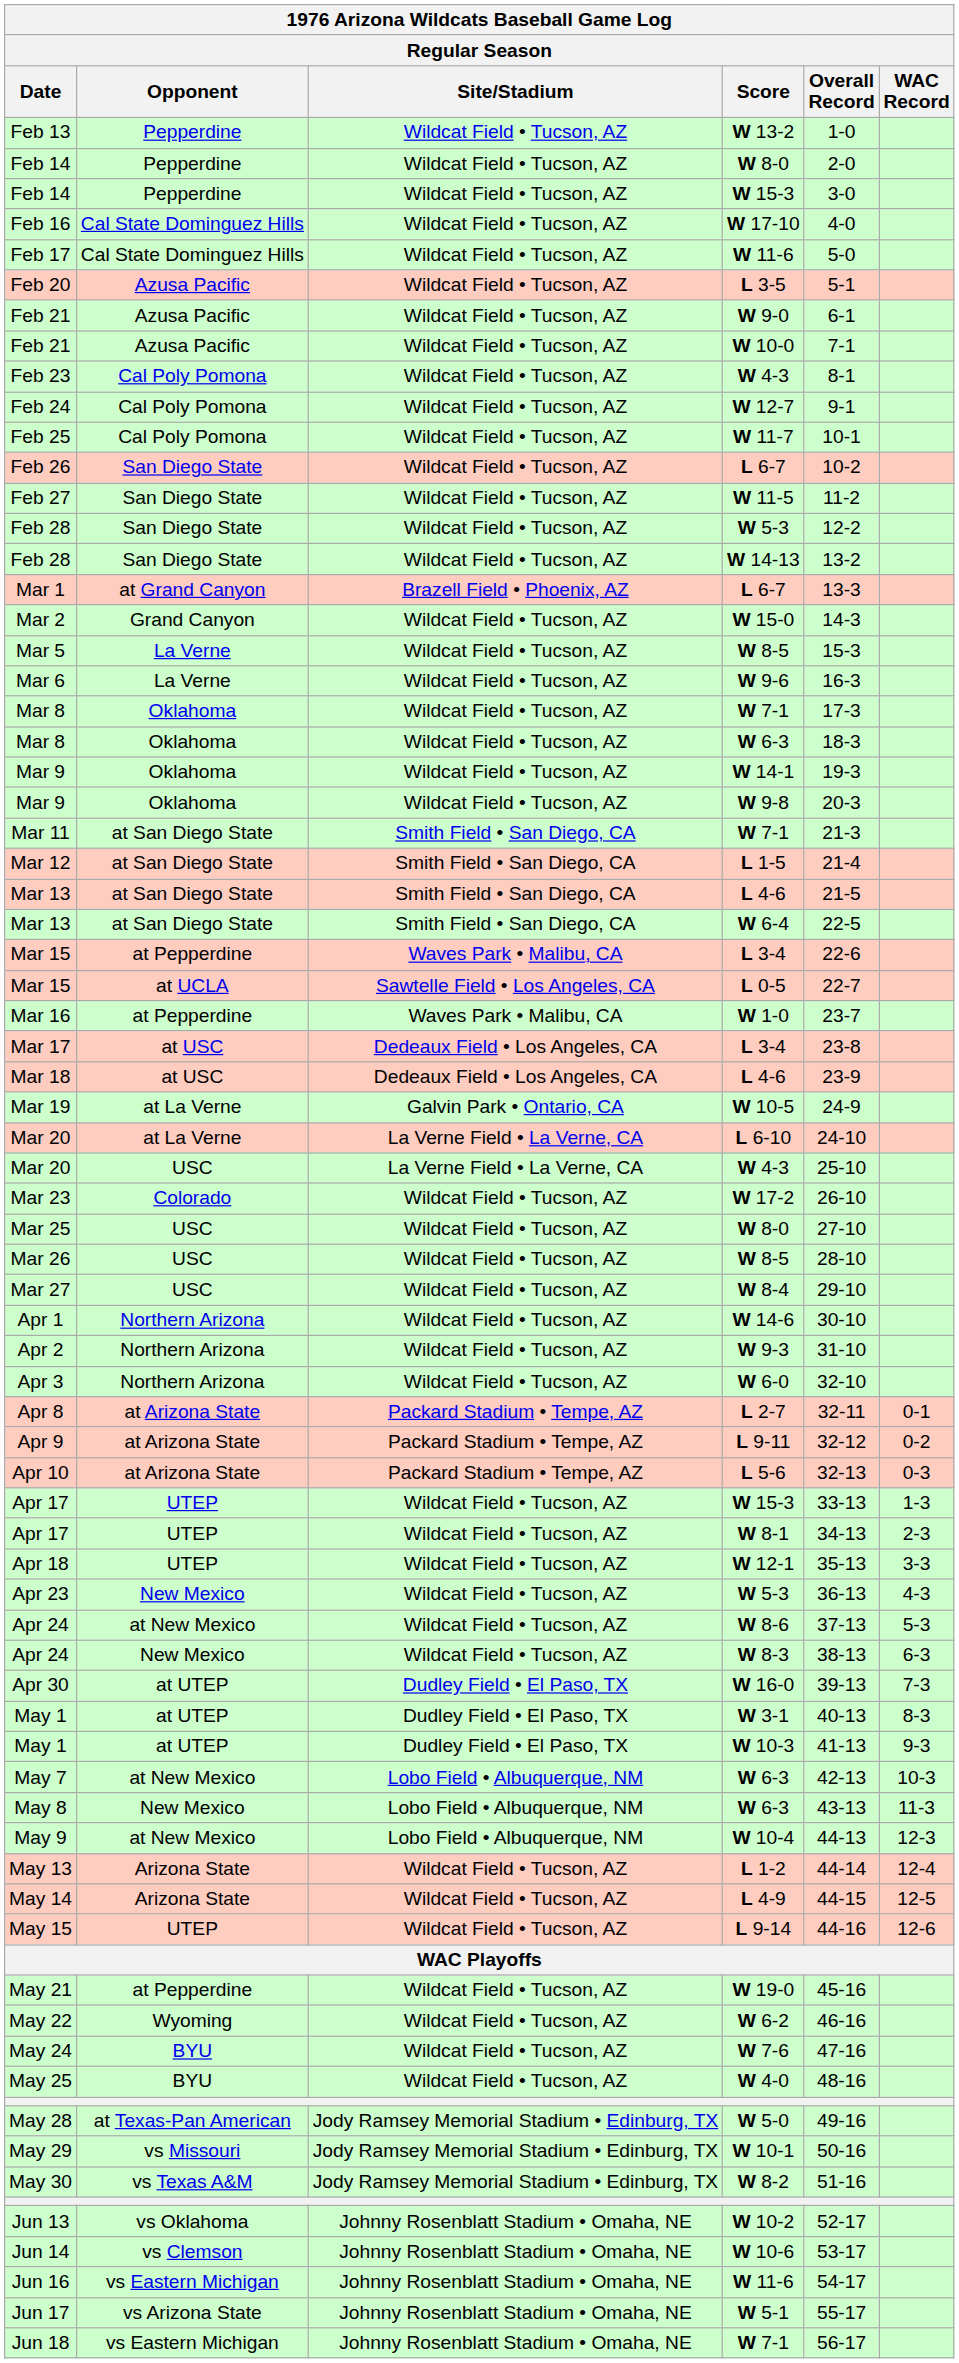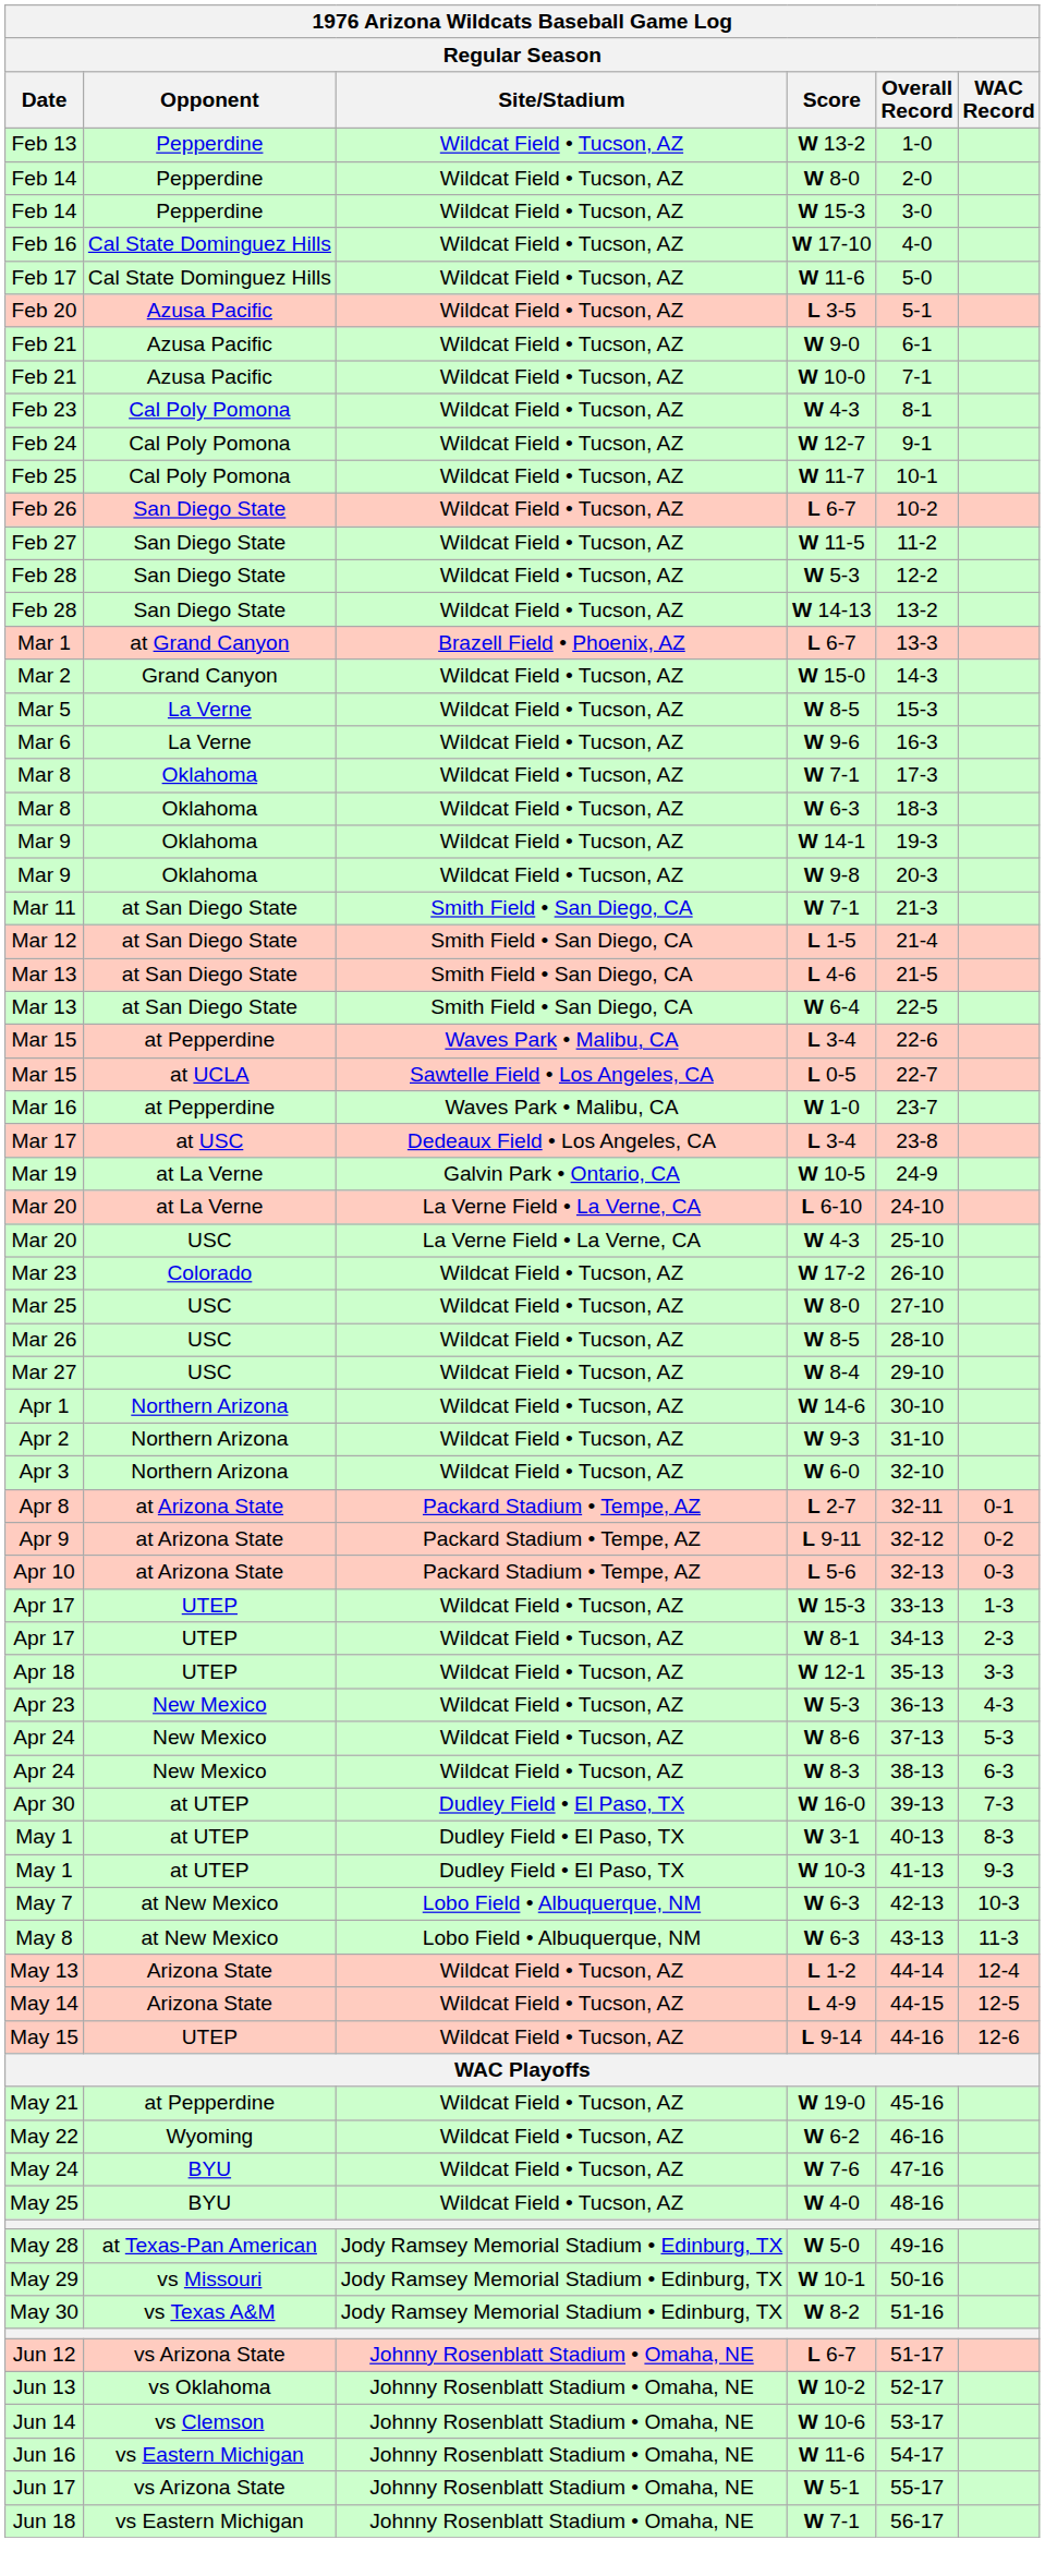- row: Mar 18 | at USC | Dedeaux Field • Los Angeles, CA | L 4-6 | 23-9
Apr 24 / W 8-6 | Opponent: at New Mexico -> New Mexico
May 8 | Opponent: New Mexico -> at New Mexico
- row: May 9 | at New Mexico | Lobo Field • Albuquerque, NM | W 10-4 | 44-13 | 12-3
+ row: Jun 12 | vs Arizona State | Johnny Rosenblatt Stadium • Omaha, NE | L 6-7 | 51-17
